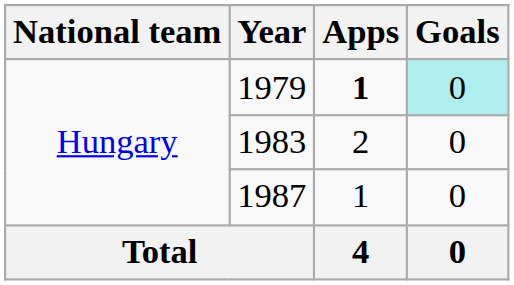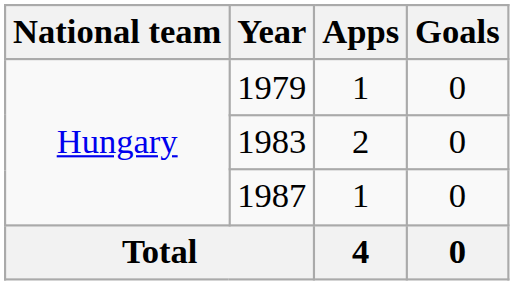1979 | Apps: bold -> normal
1979 | Goals: paleturquoise background -> no background
